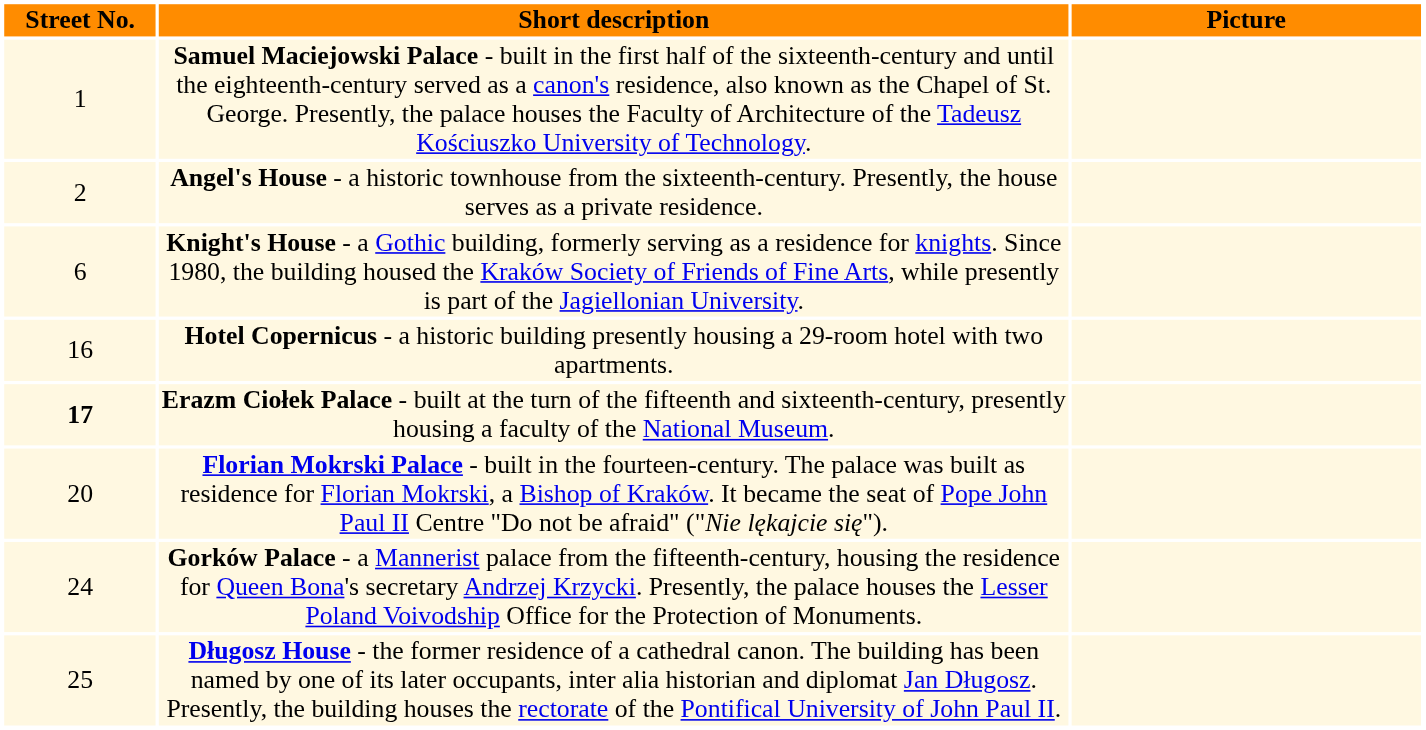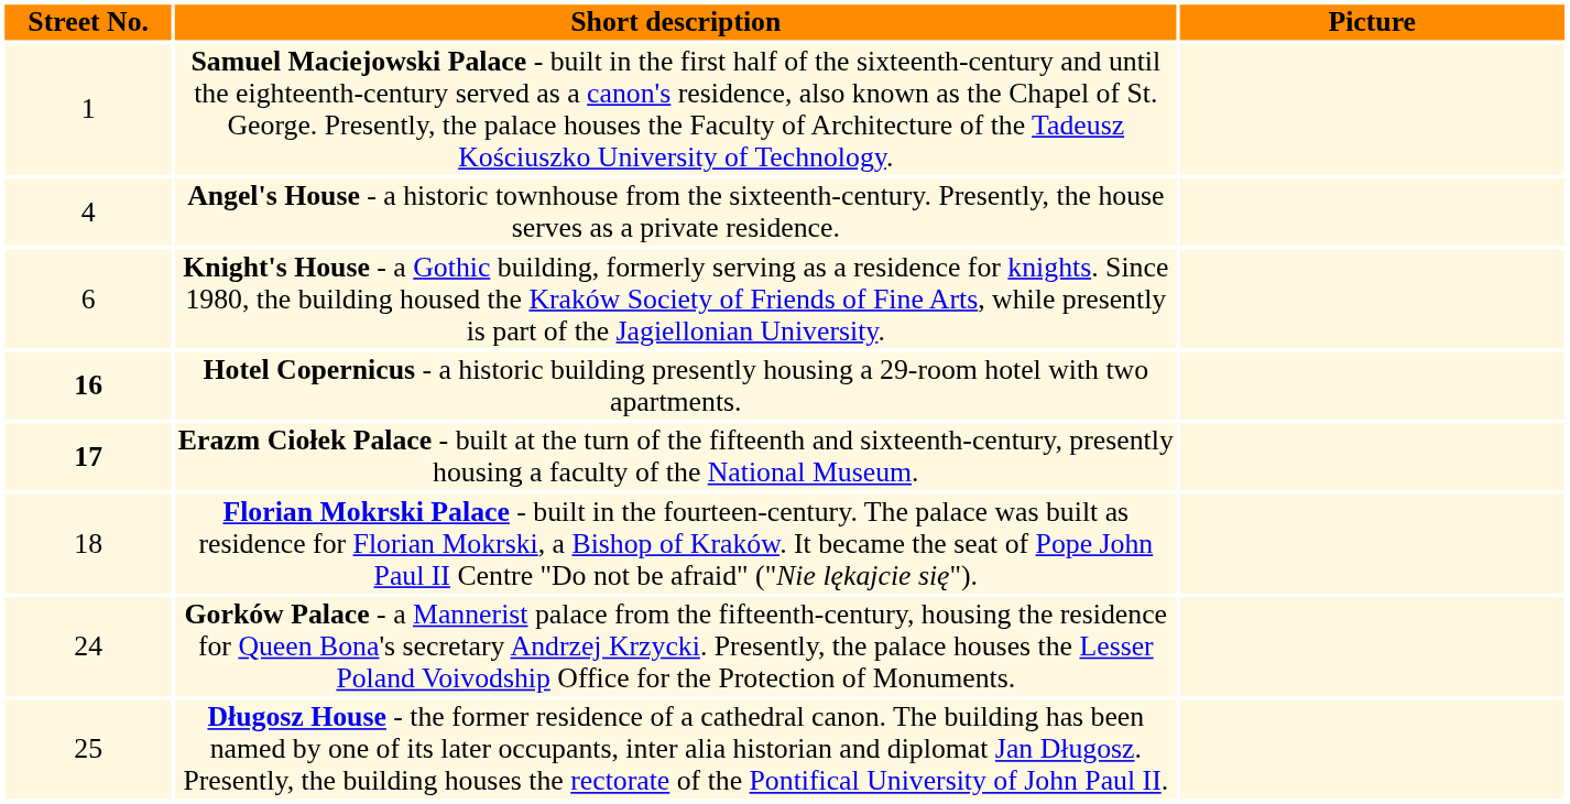row 3 | Street No.: 2 -> 4
row 5 | Street No.: normal -> bold
row 7 | Street No.: 20 -> 18
